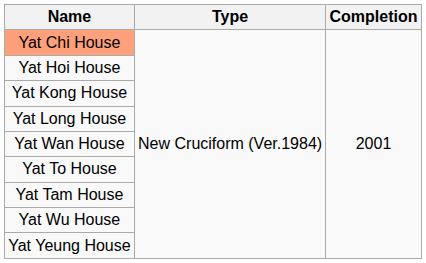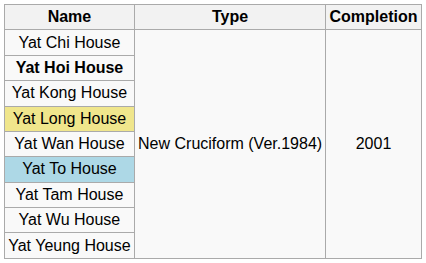Yat Chi House | Name: lightsalmon background -> no background
Yat Hoi House | Name: normal -> bold
Yat Long House | Name: no background -> khaki background
Yat To House | Name: no background -> lightblue background
